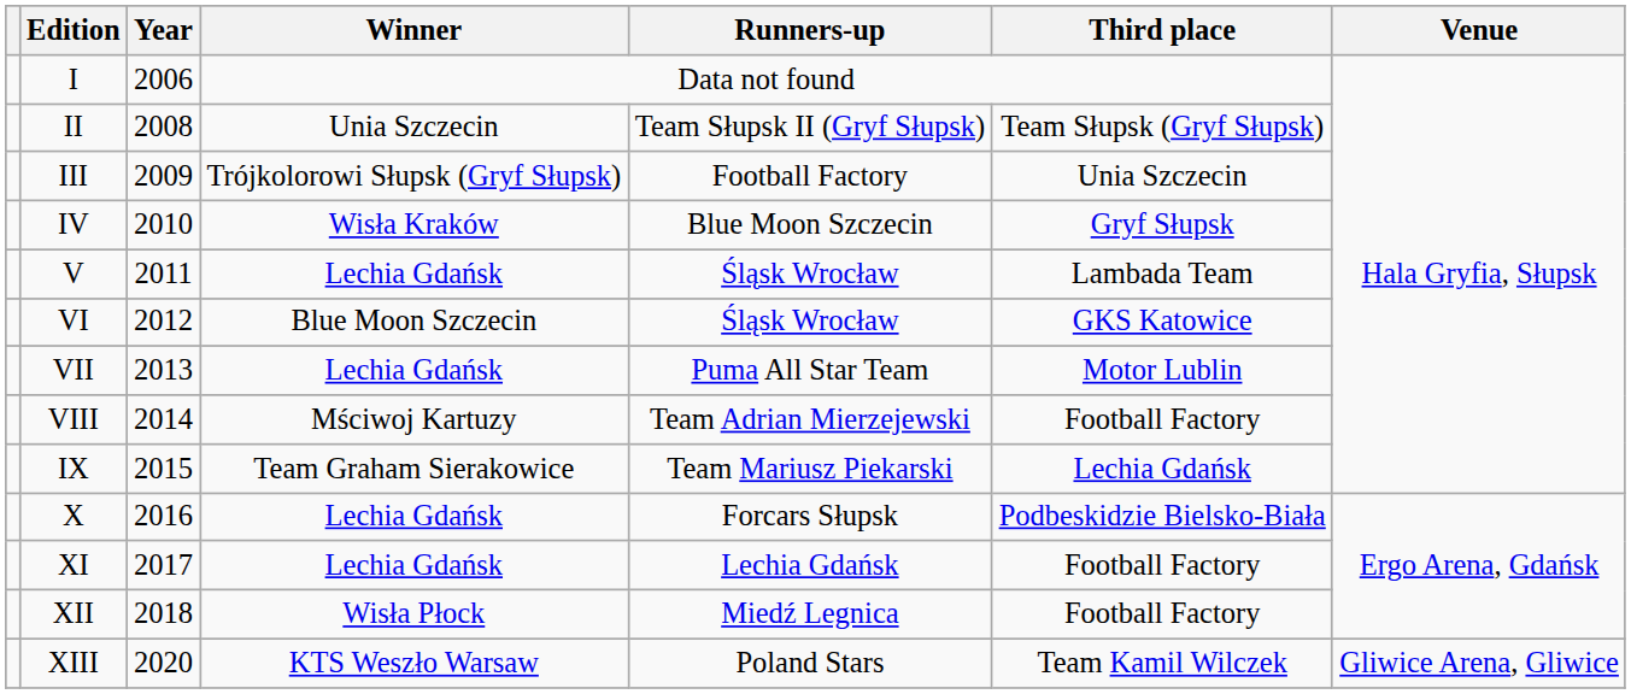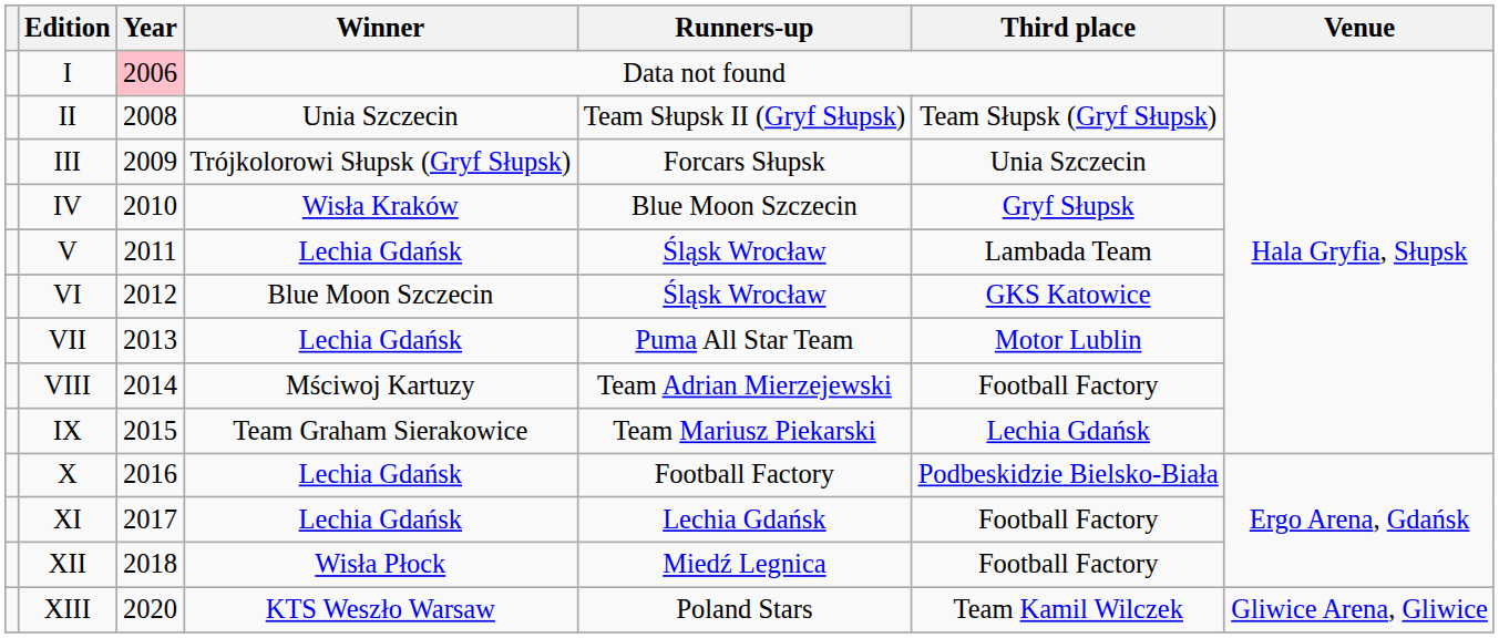I | Year: no background -> pink background
III | Runners-up: Football Factory -> Forcars Słupsk
X | Runners-up: Forcars Słupsk -> Football Factory
